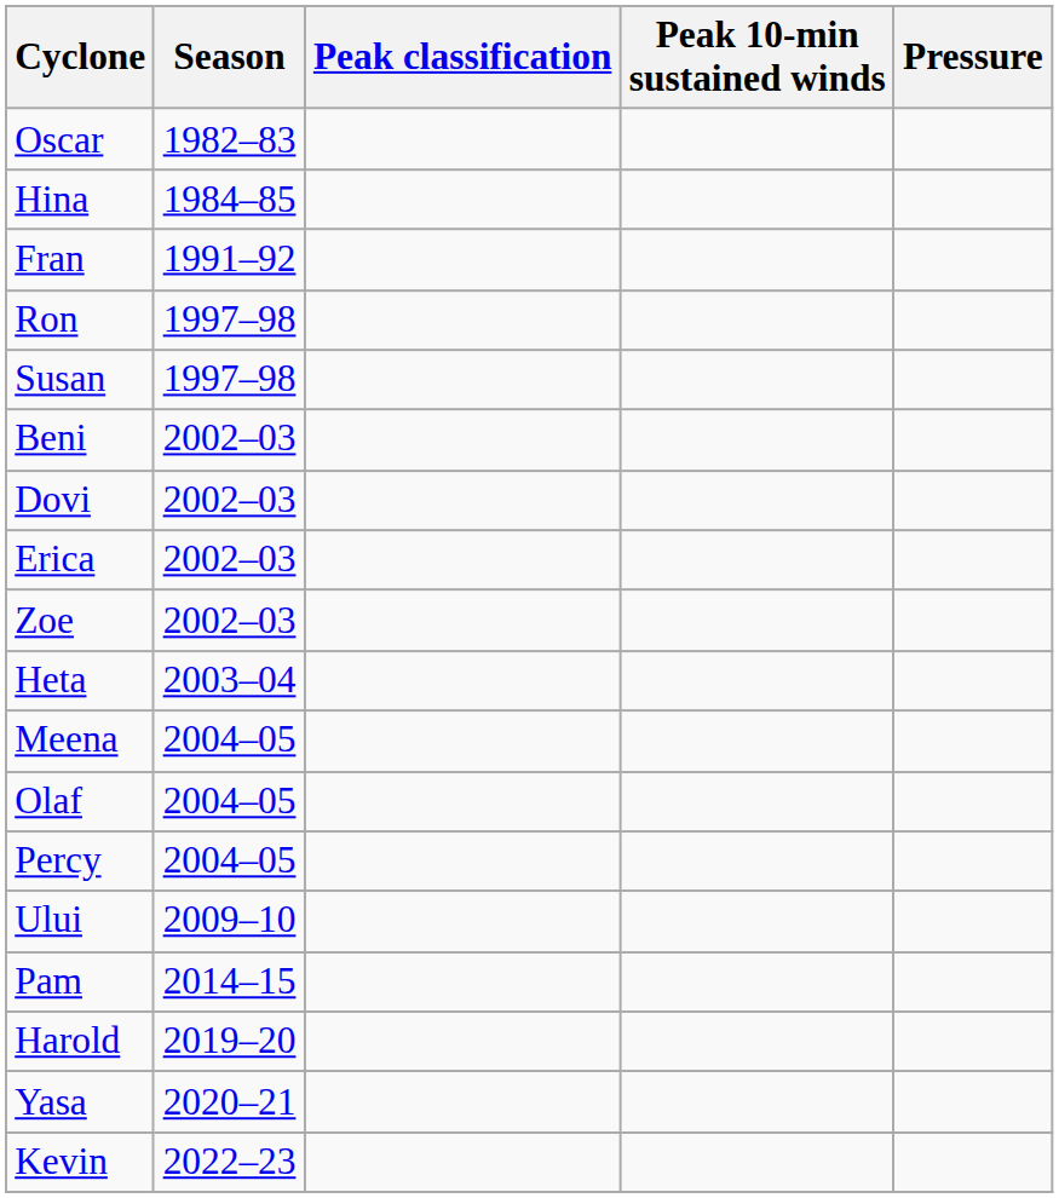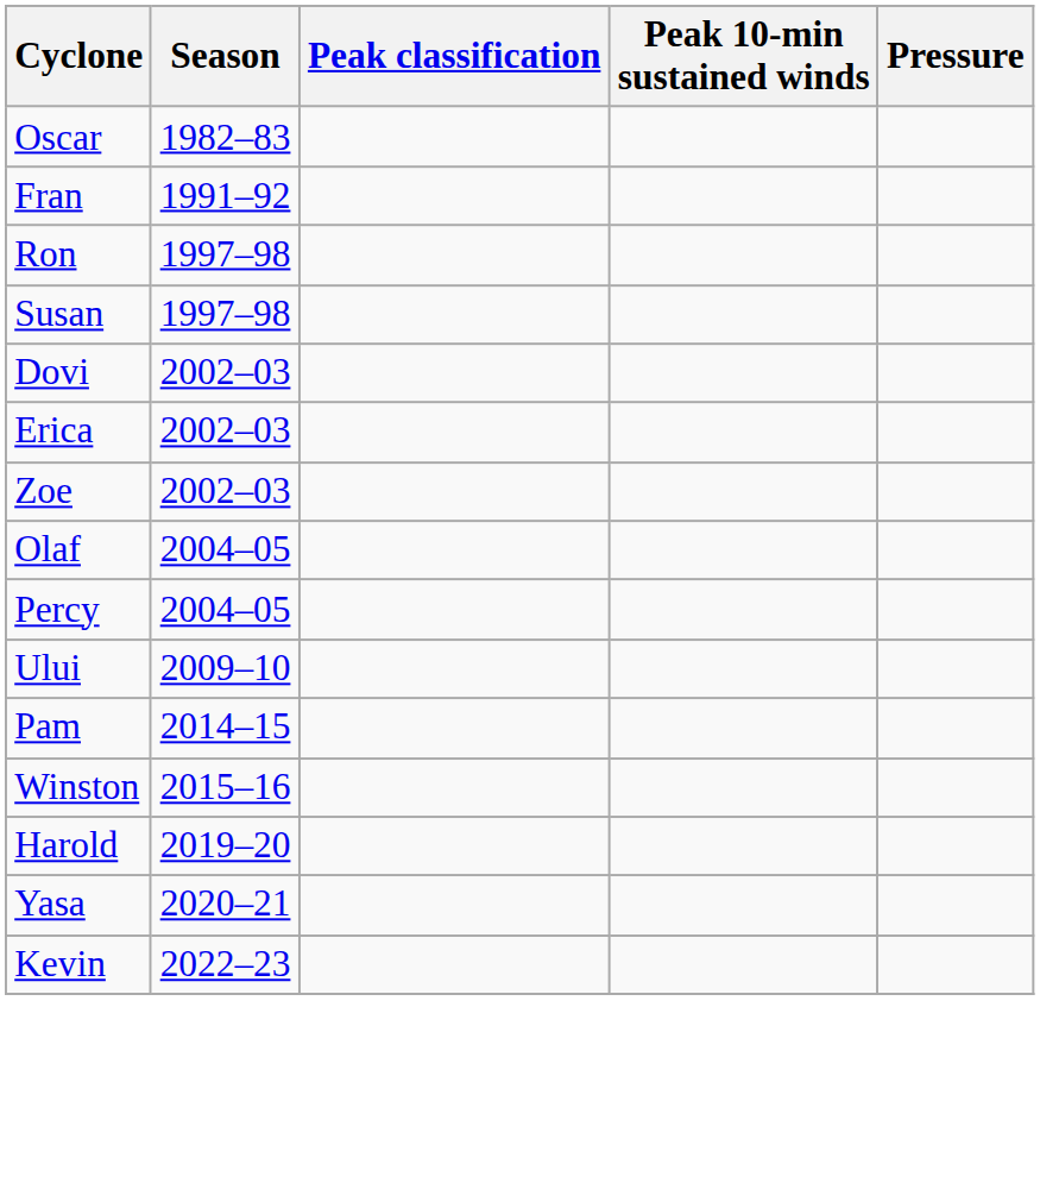- row: Hina | 1984–85
- row: Beni | 2002–03
- row: Heta | 2003–04
- row: Meena | 2004–05
+ row: Winston | 2015–16
